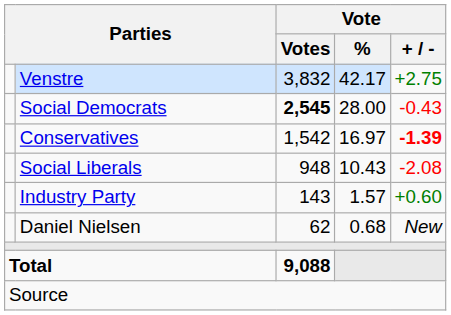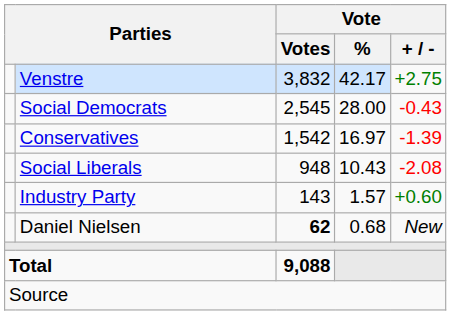Social Democrats | Vote / Votes: bold -> normal
Conservatives | Vote / + / -: bold -> normal
Daniel Nielsen | Vote / Votes: normal -> bold
